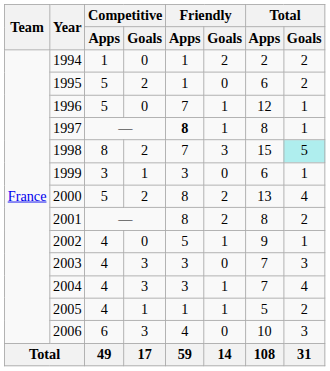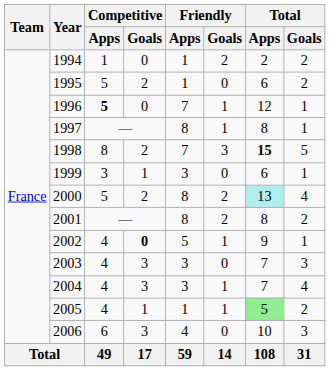1996 | Competitive / Apps: normal -> bold
1997 | Friendly / Apps: bold -> normal
1998 | Total / Apps: normal -> bold
1998 | Total / Goals: paleturquoise background -> no background
2000 | Total / Apps: no background -> paleturquoise background
2002 | Competitive / Goals: normal -> bold
2005 | Total / Apps: no background -> lightgreen background
